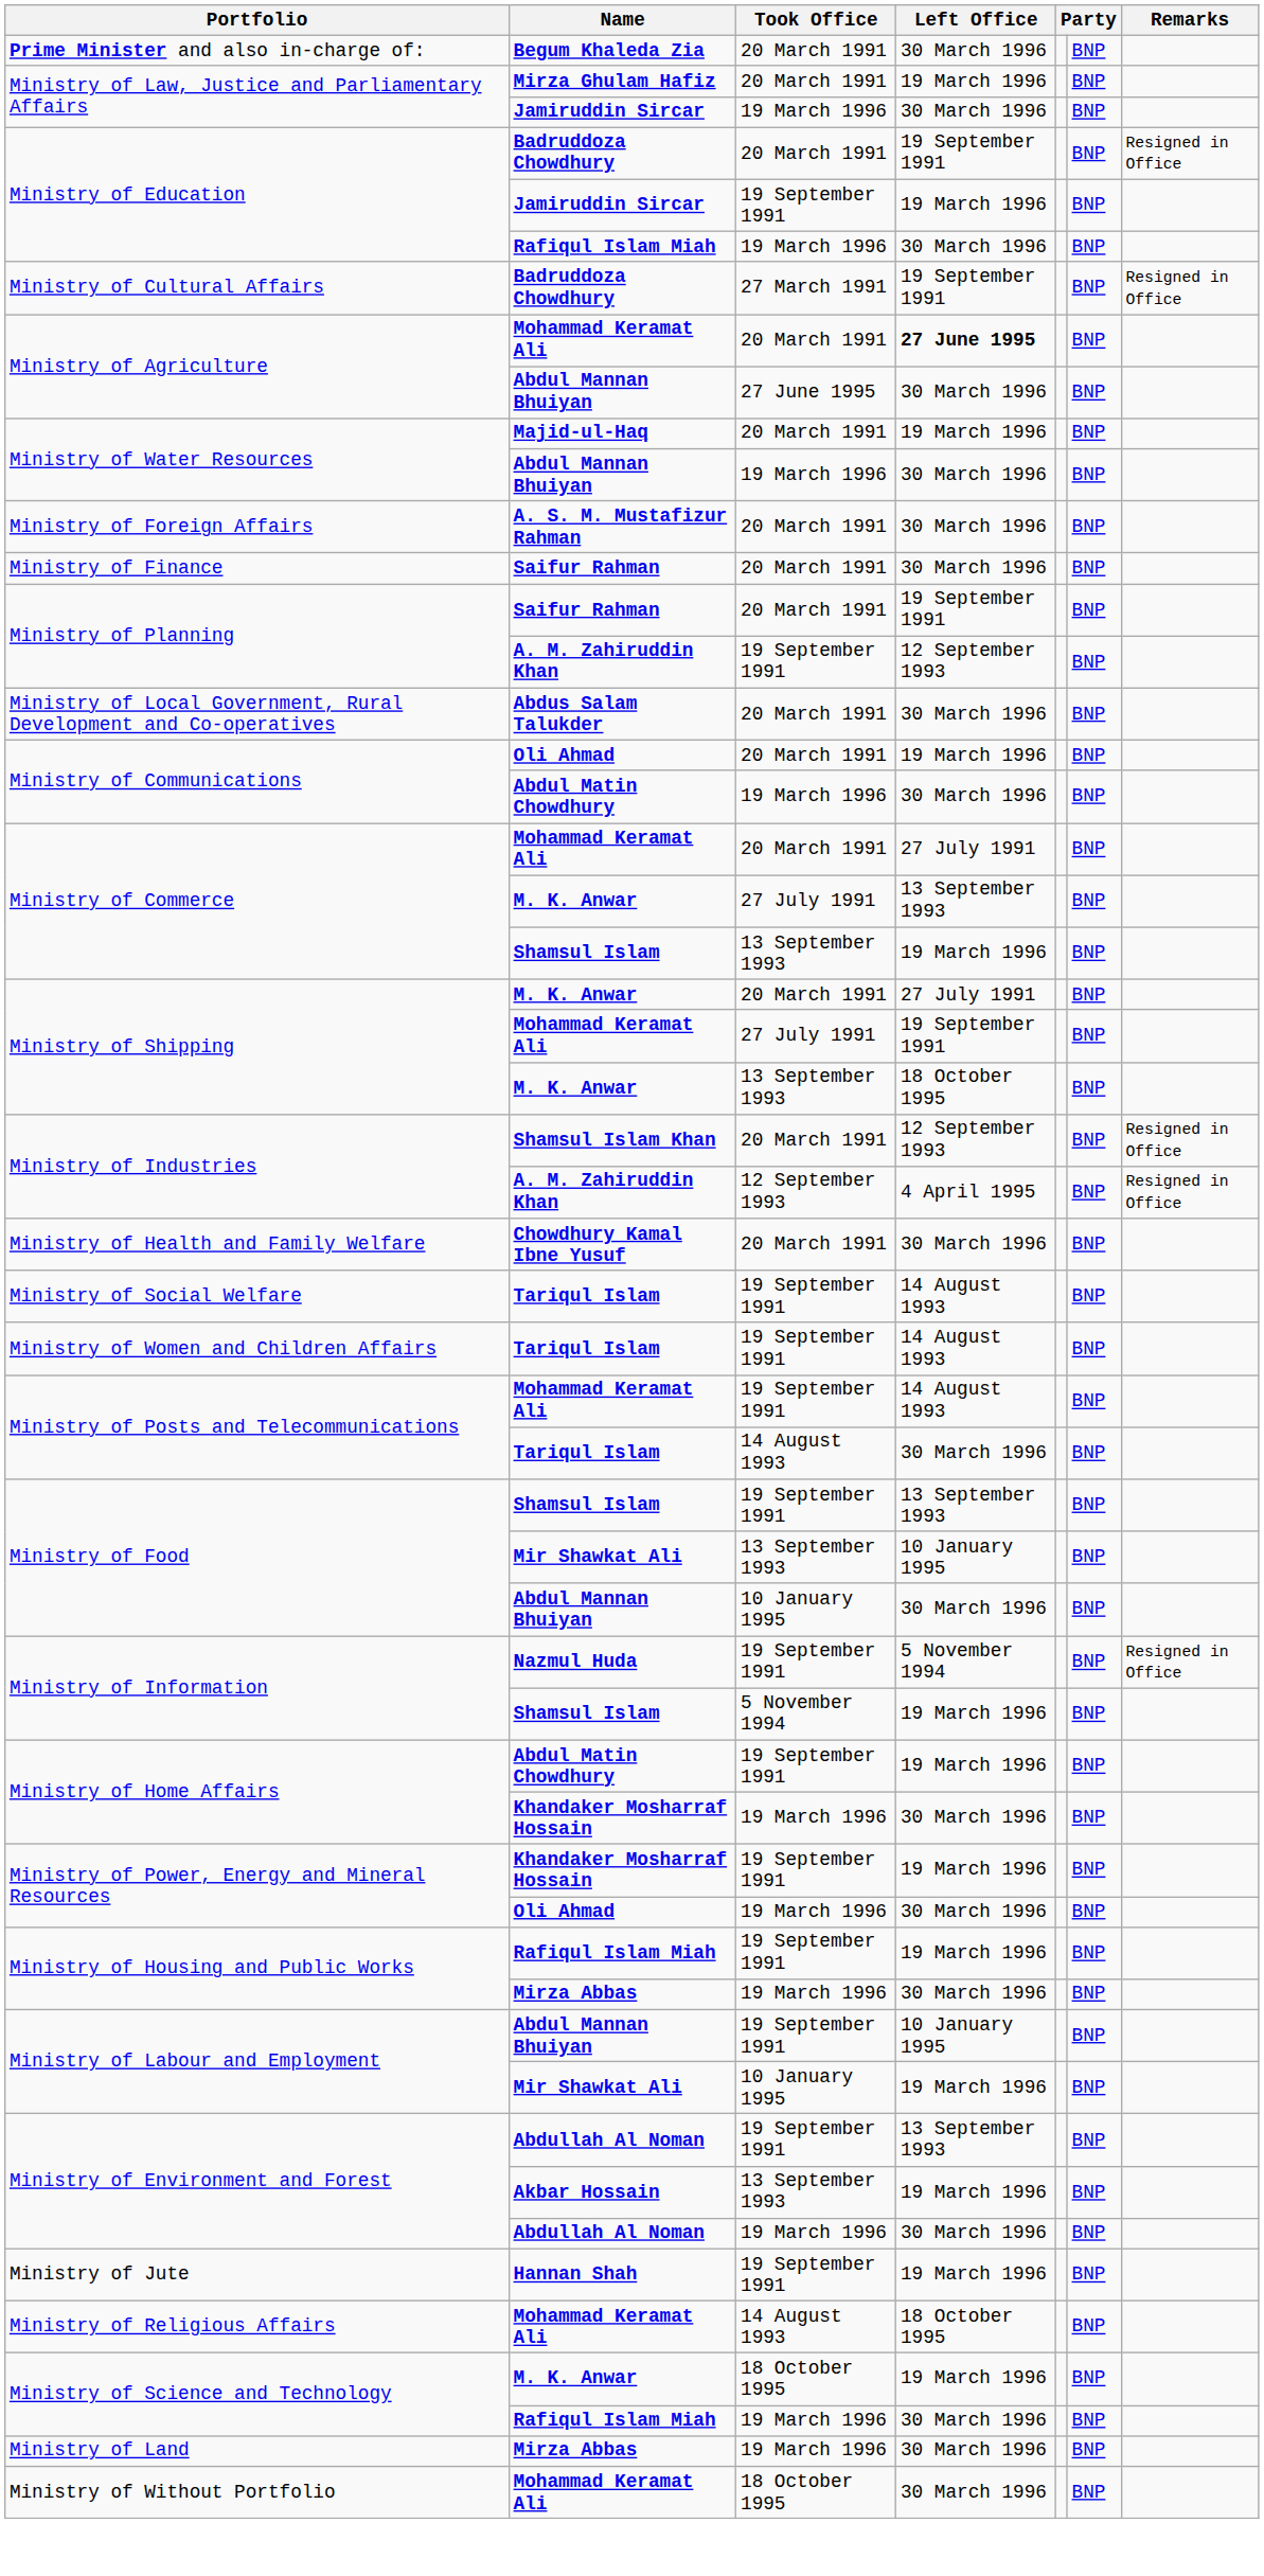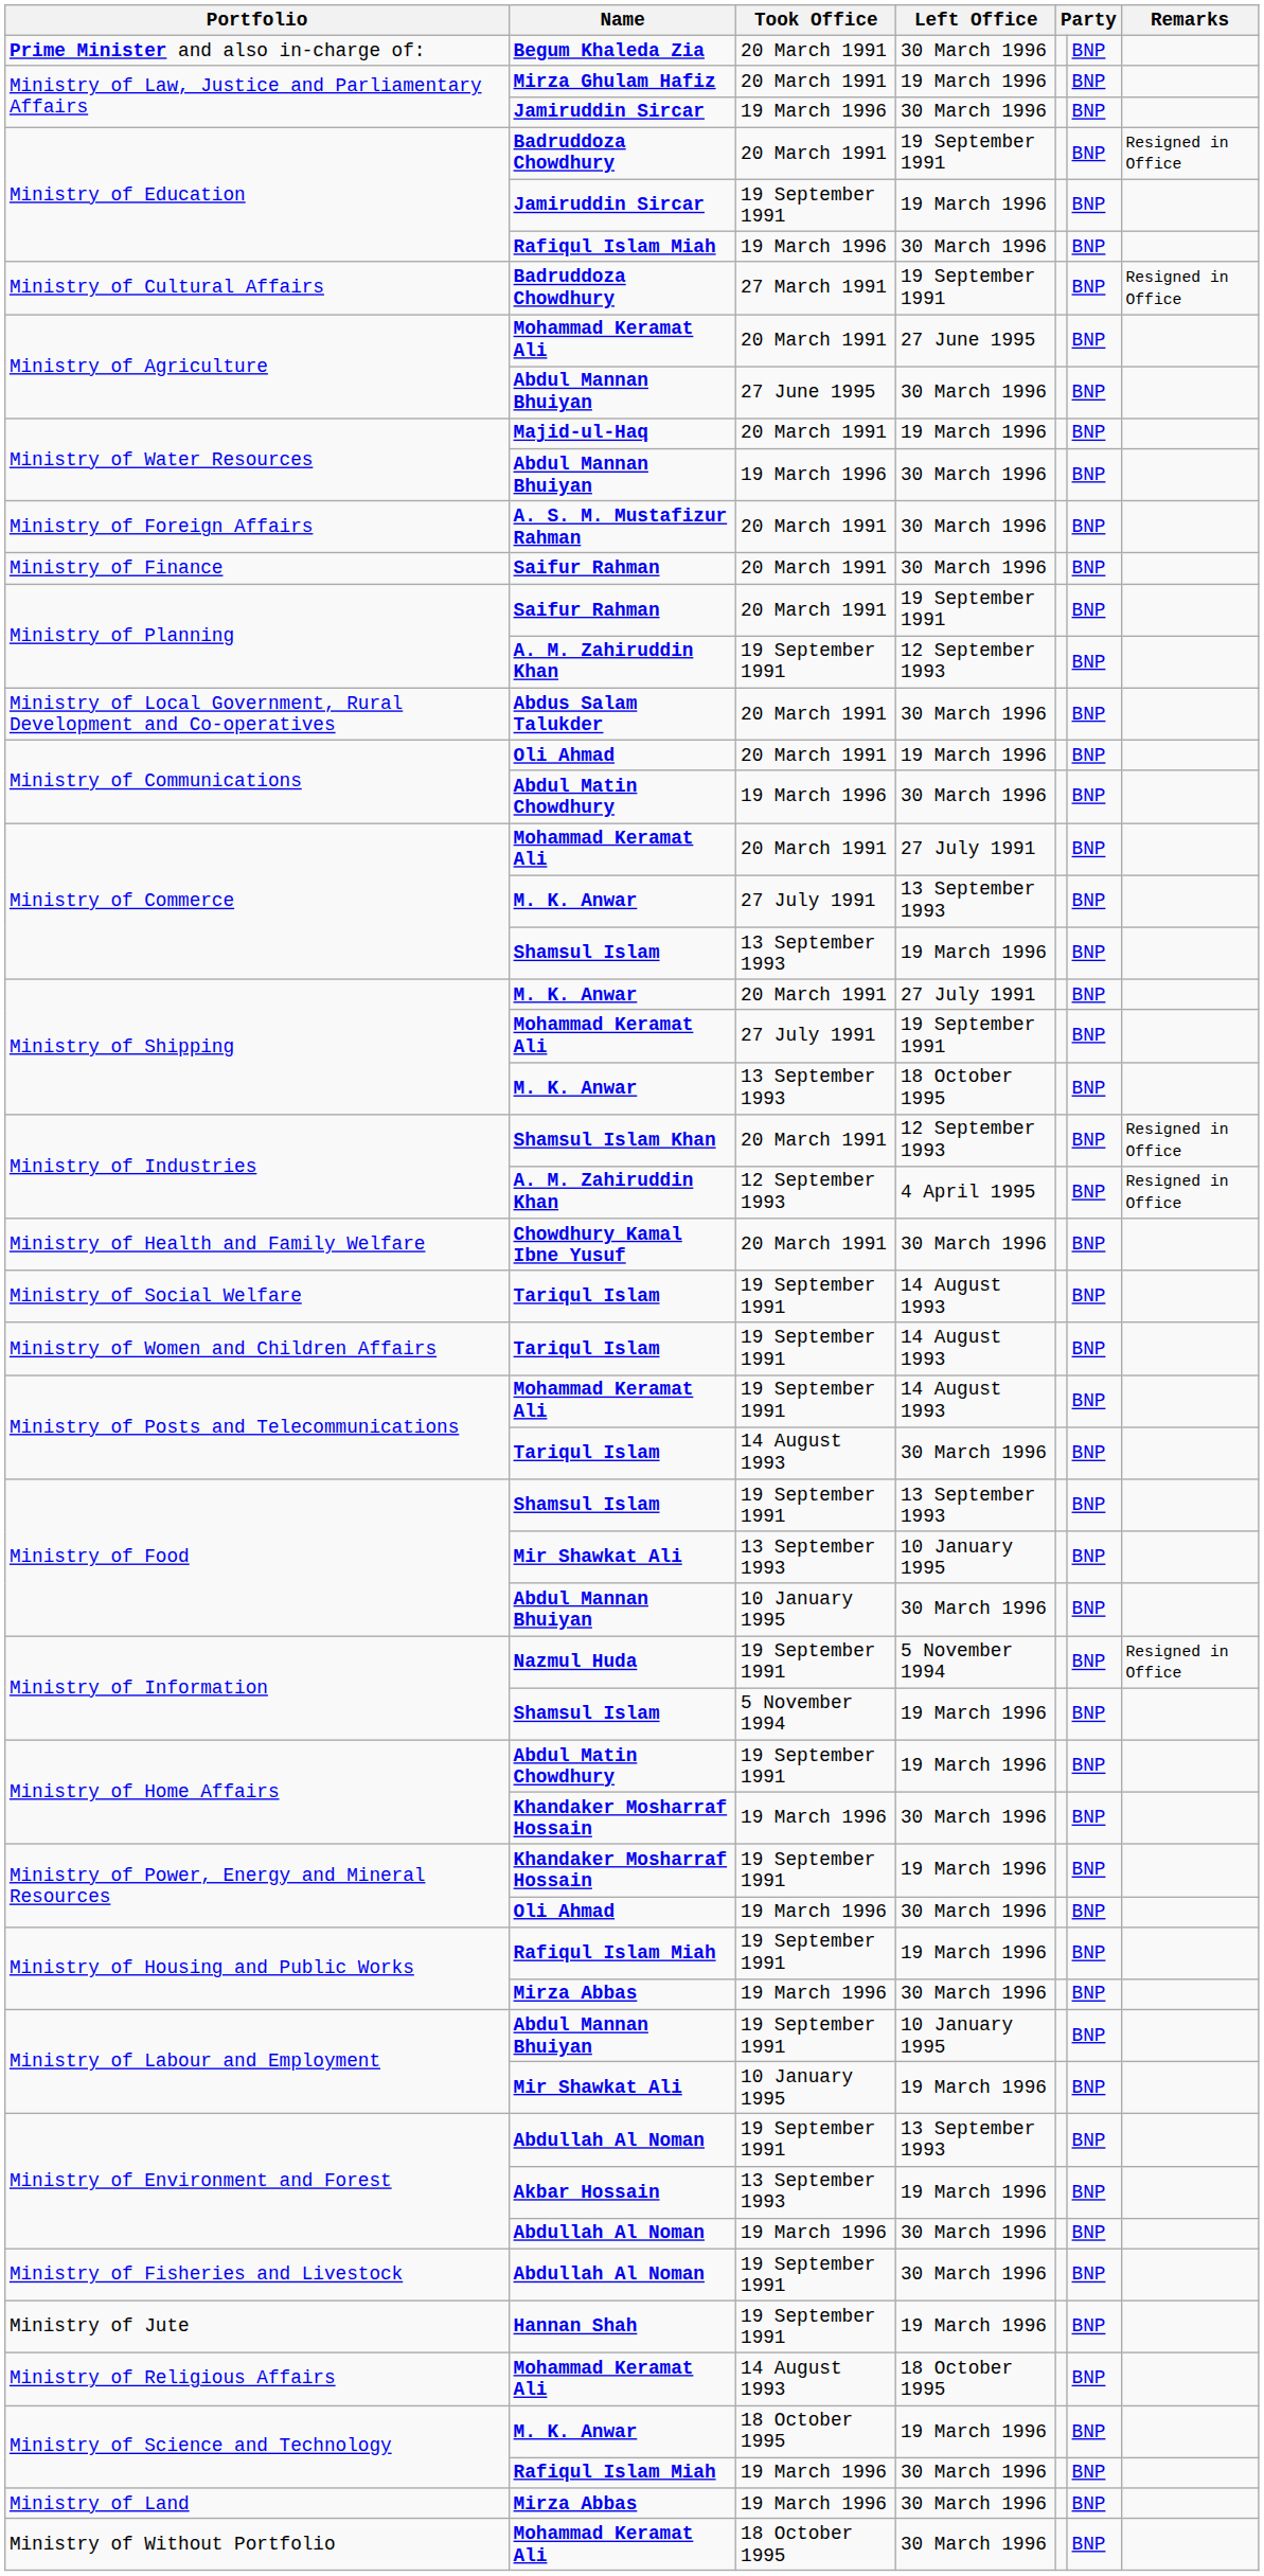Ministry of Agriculture / 20 March 1991 | Left Office: bold -> normal
+ row: Ministry of Fisheries and Livestock | Abdullah Al Noman | 19 September 1991 | 30 March 1996 | BNP
